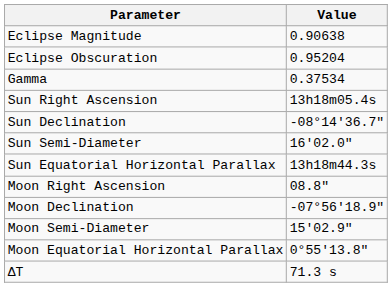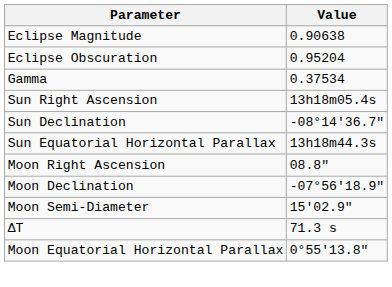- row: Sun Semi-Diameter | 16'02.0"
rows swapped: Moon Equatorial Horizontal Parallax <-> ΔT
